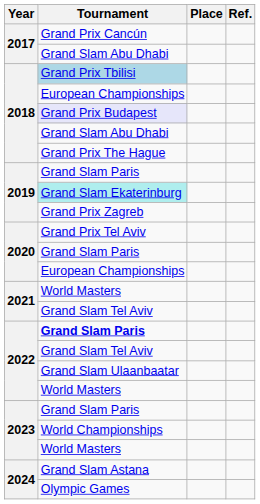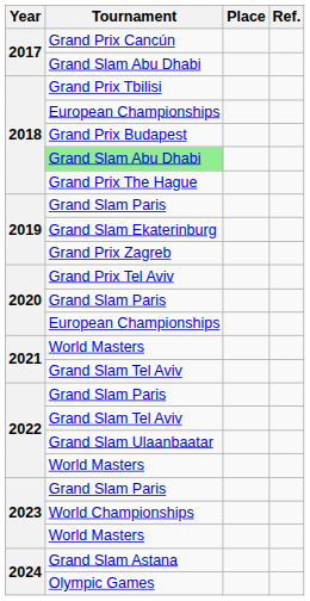Grand Prix Tbilisi | Tournament: lightblue background -> no background
Grand Prix Budapest | Tournament: lavender background -> no background
2018 / Grand Slam Abu Dhabi | Tournament: no background -> lightgreen background
Grand Slam Ekaterinburg | Tournament: paleturquoise background -> no background
2022 / Grand Slam Paris | Tournament: bold -> normal
